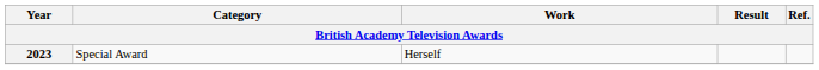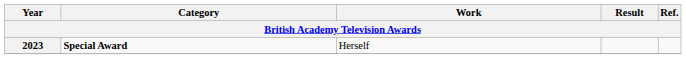2023 | Category: normal -> bold
